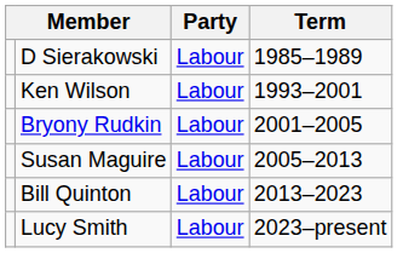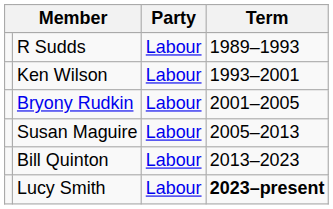- row: D Sierakowski | Labour | 1985–1989
+ row: R Sudds | Labour | 1989–1993
Lucy Smith | Term: normal -> bold
